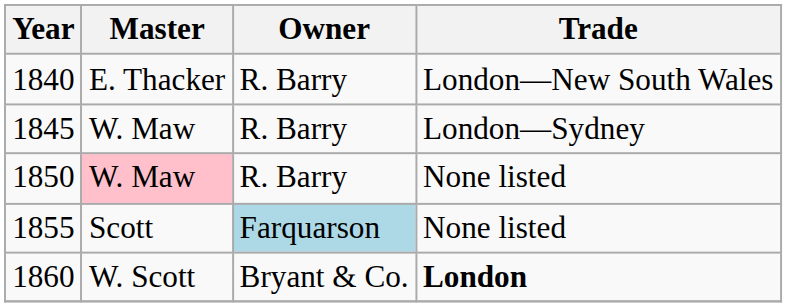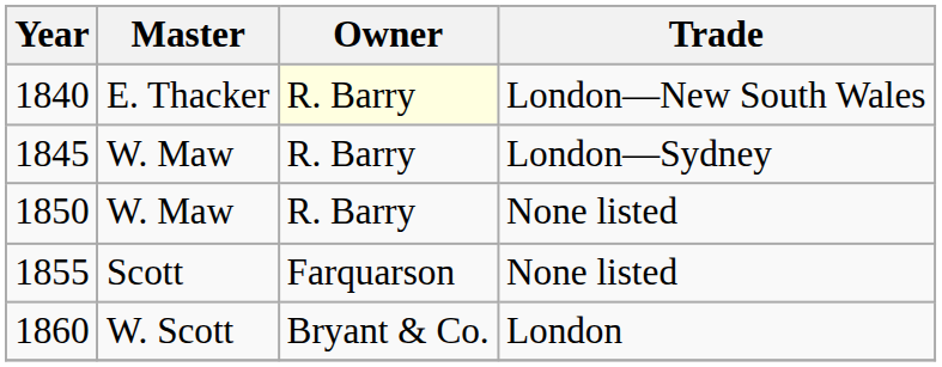1840 | Owner: no background -> lightyellow background
1850 | Master: pink background -> no background
1855 | Owner: lightblue background -> no background
1860 | Trade: bold -> normal
